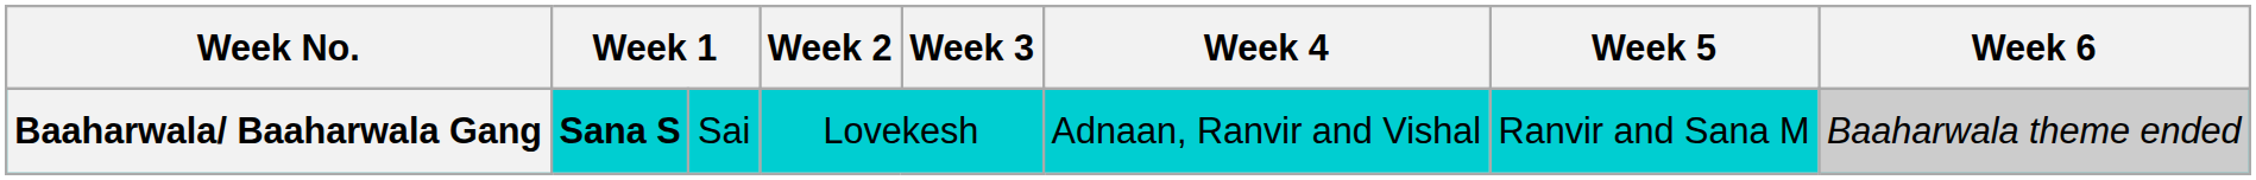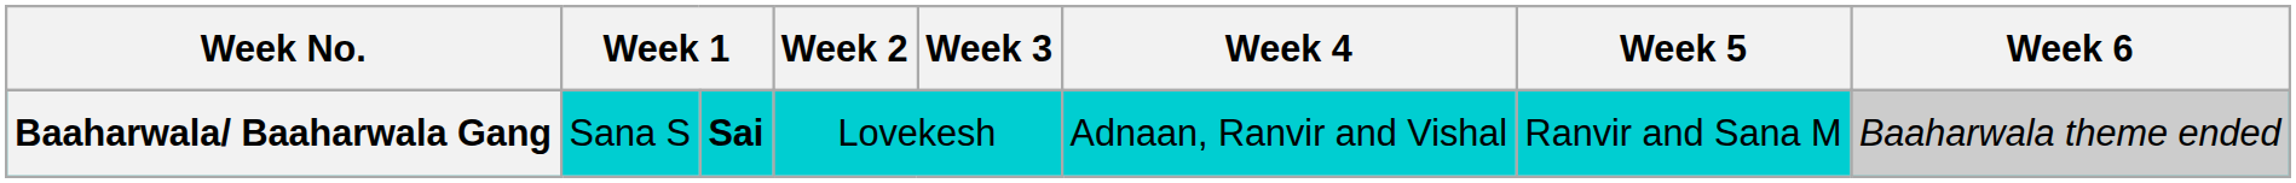Baaharwala/ Baaharwala Gang | column 2: bold -> normal
Baaharwala/ Baaharwala Gang | column 3: normal -> bold
